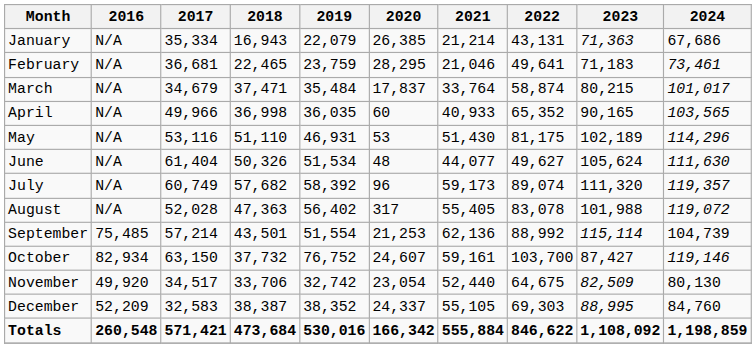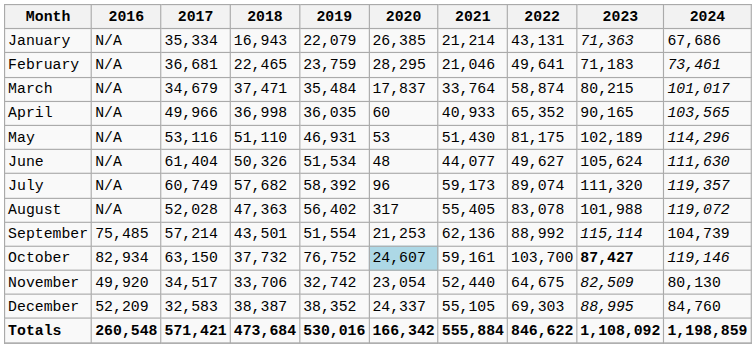October | 2020: no background -> lightblue background
October | 2023: normal -> bold
